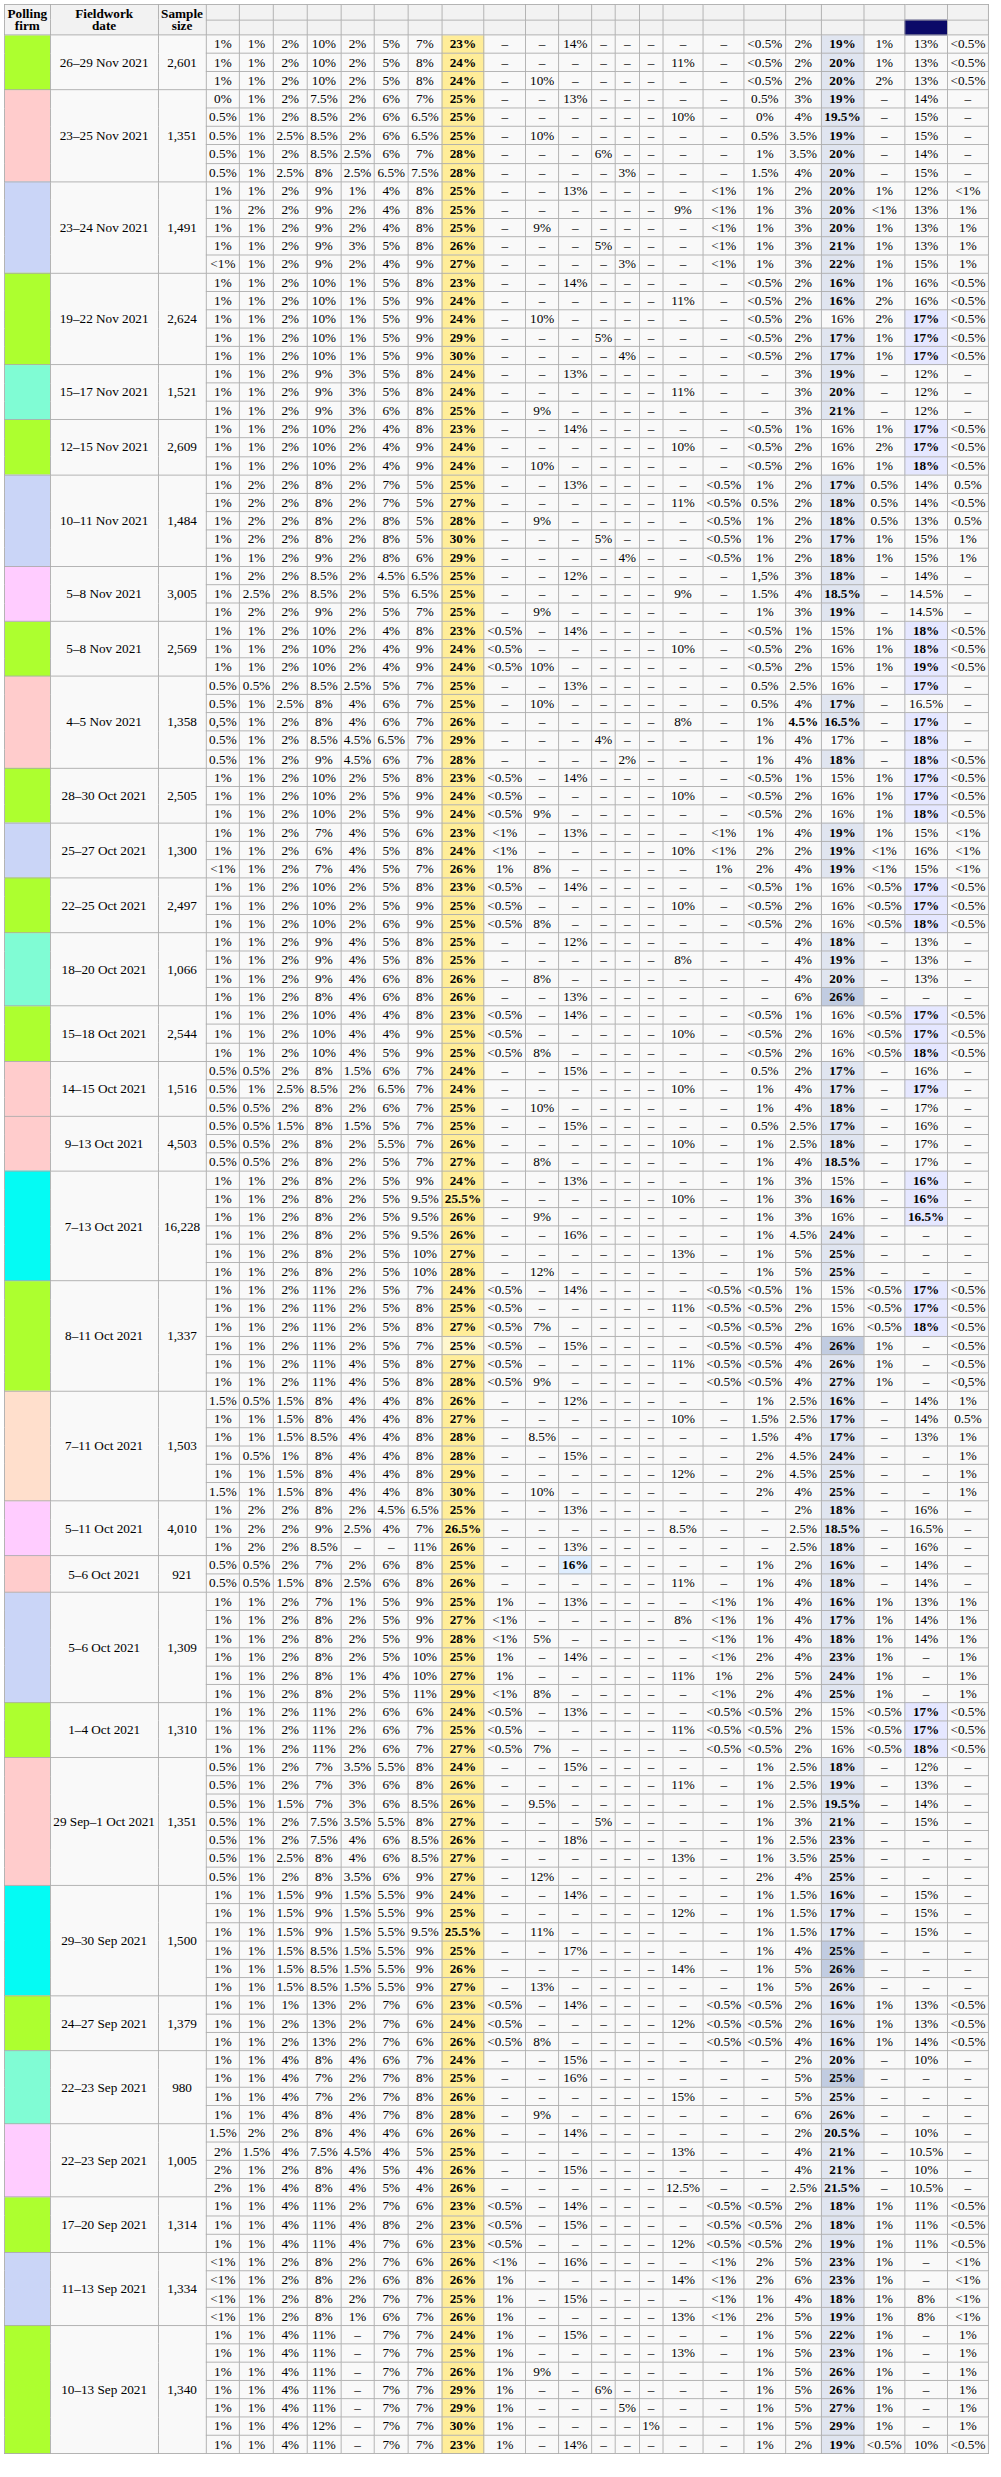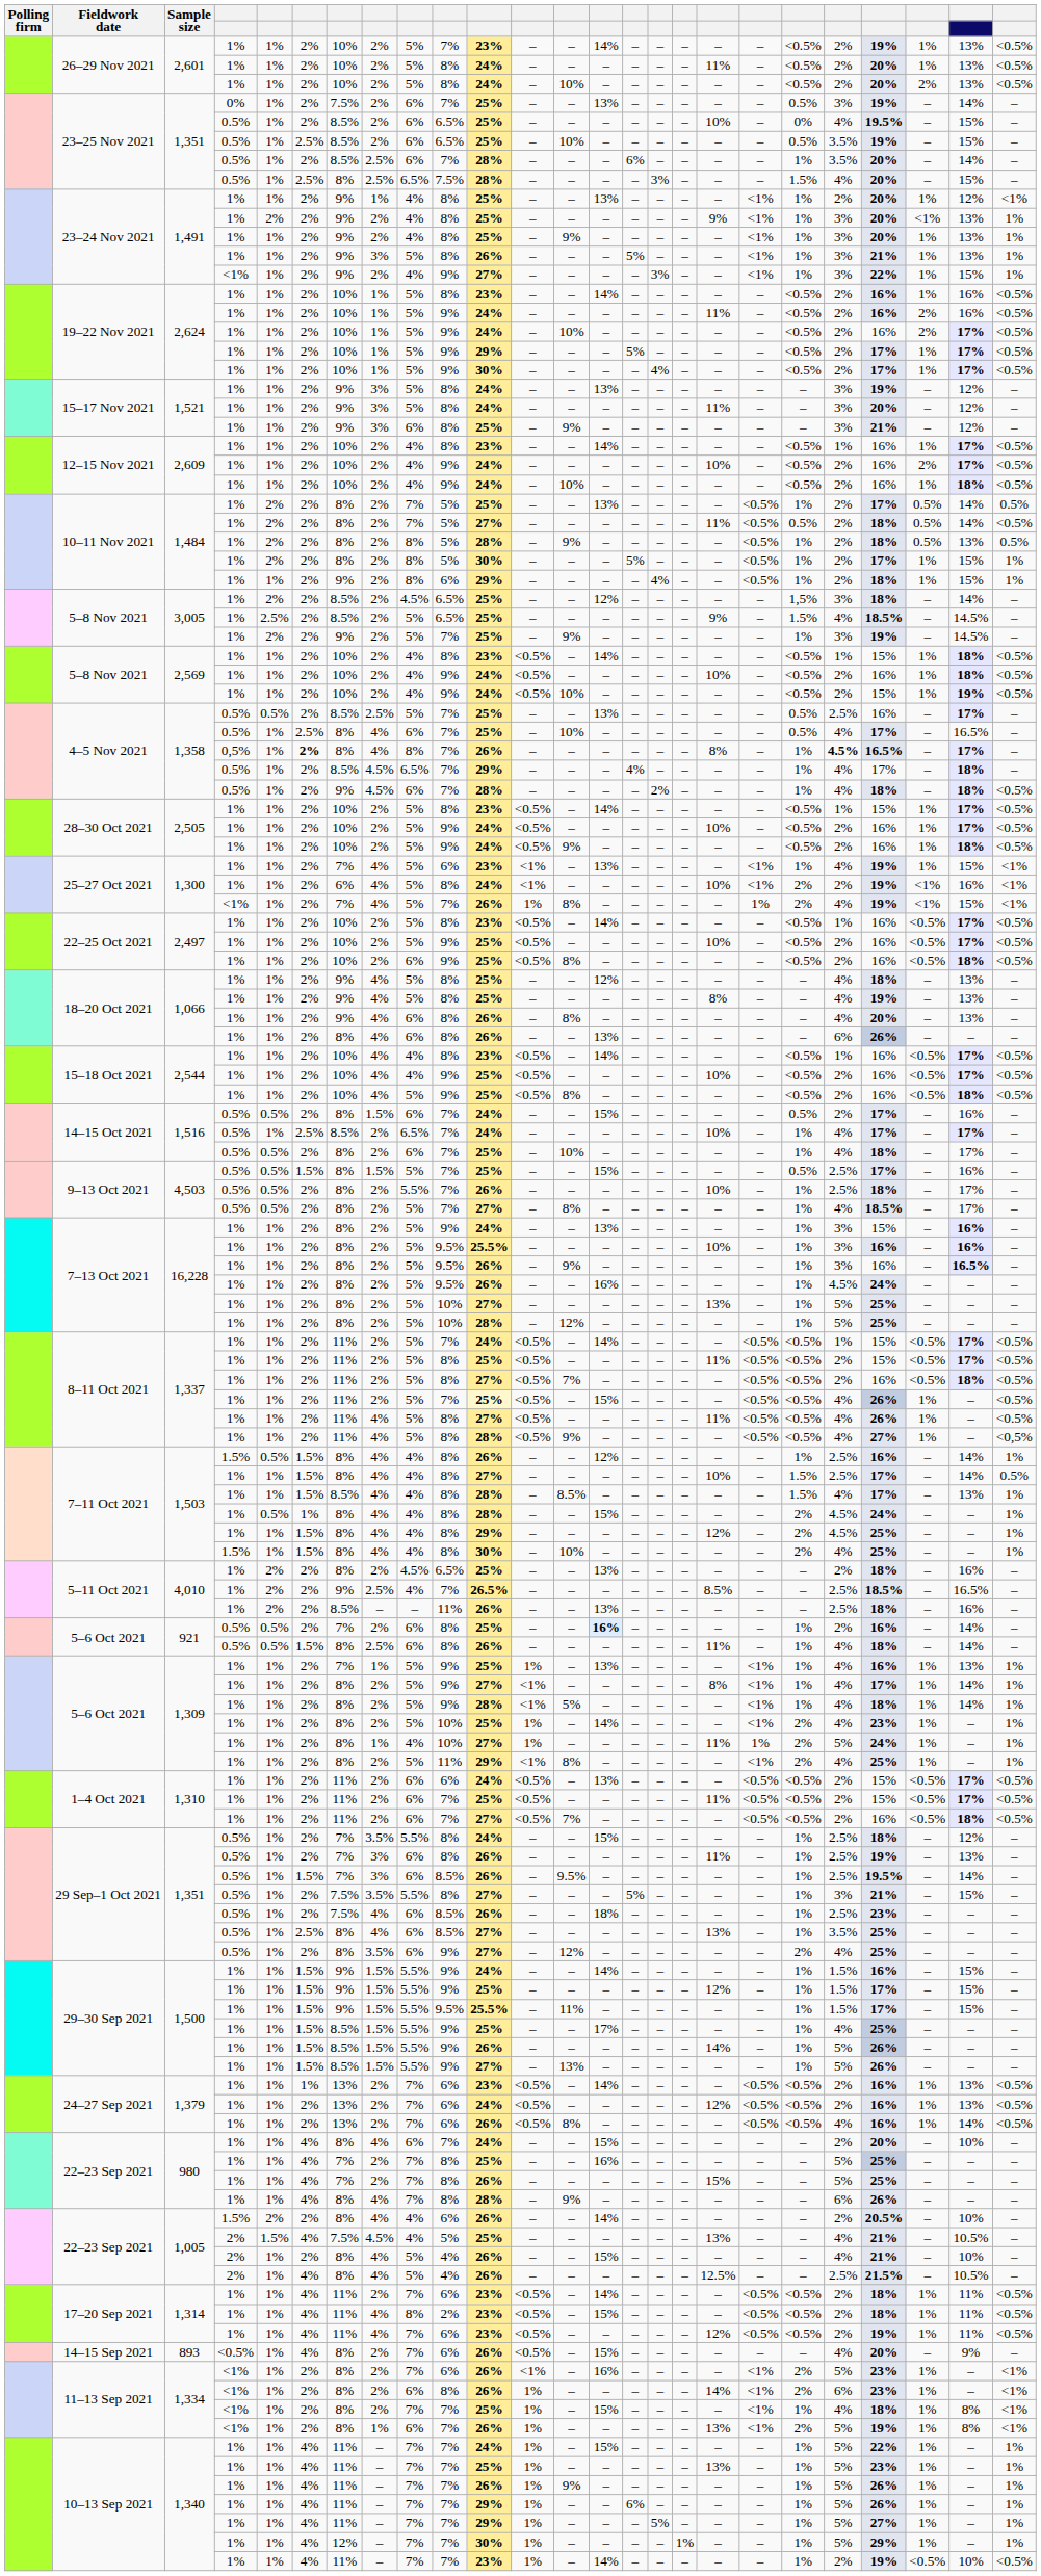1,358 / 0,5% | column 6: normal -> bold
1,358 / 0,5% | column 9: 6% -> 8%
+ row: 14–15 Sep 2021 | 893 | <0.5% | 1% | 4% | 8% | 2% | 7% | 6% | 26% | <0.5% | – | 15% | – | – | – | – | – | – | 4% | 20% | – | 9% | –
